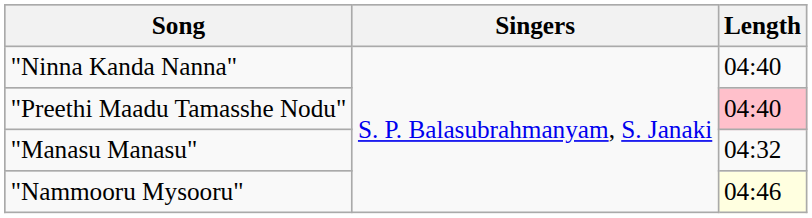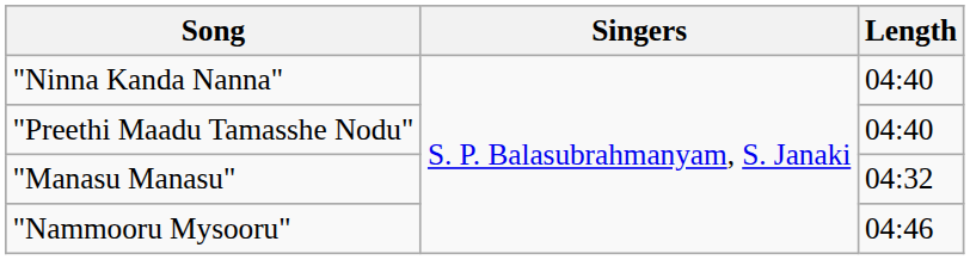"Preethi Maadu Tamasshe Nodu" | Length: pink background -> no background
"Nammooru Mysooru" | Length: lightyellow background -> no background
